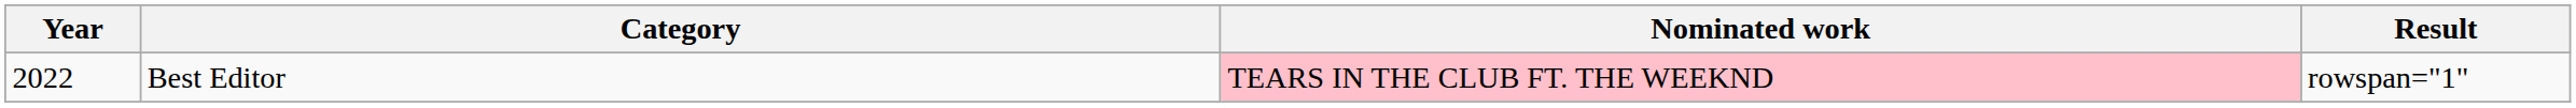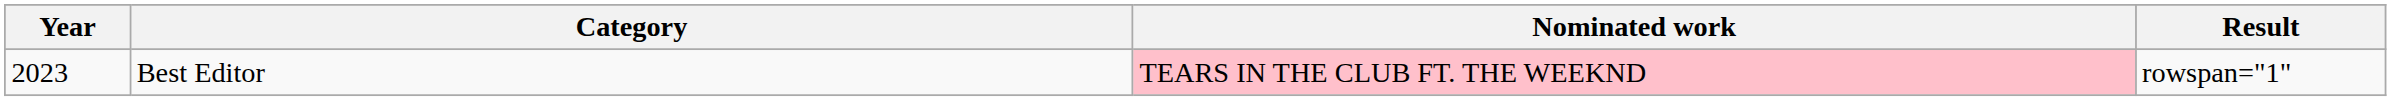Best Editor | Year: 2022 -> 2023
